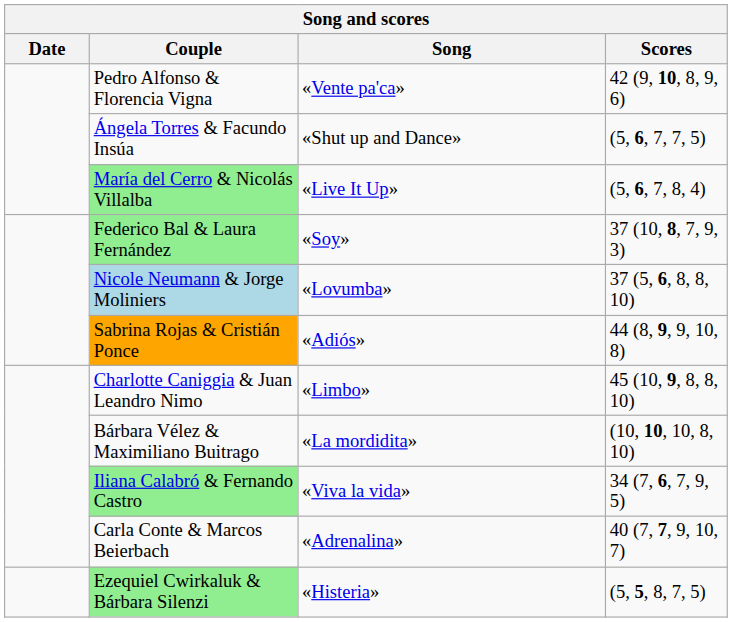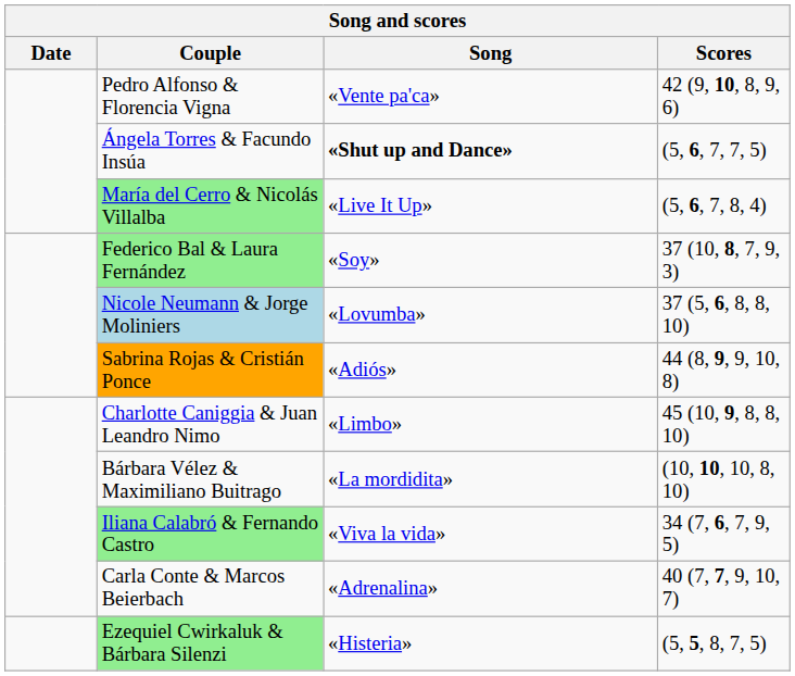Ángela Torres & Facundo Insúa | Song: normal -> bold
